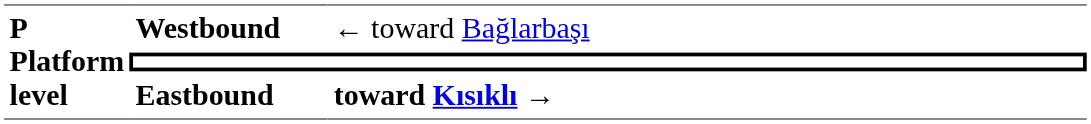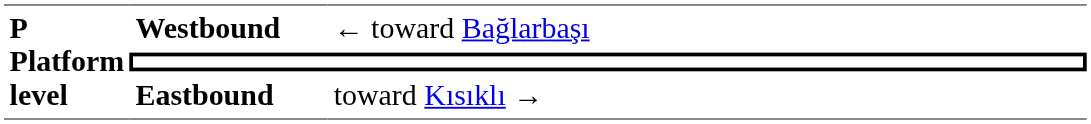Eastbound | column 3: bold -> normal
